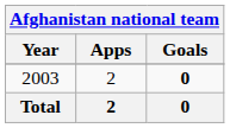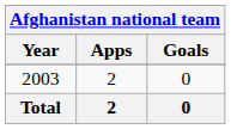2003 | Goals: bold -> normal
